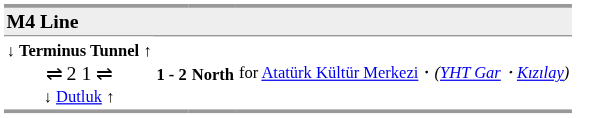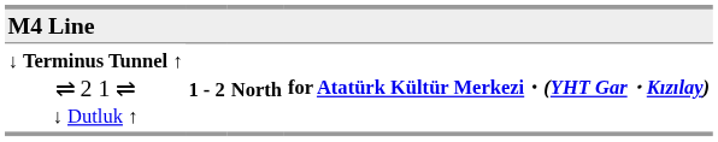North | column 4: normal -> bold
